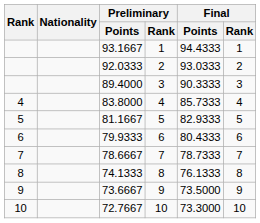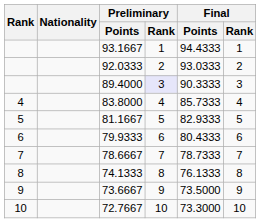89.4000 | Preliminary / Rank: no background -> lavender background
